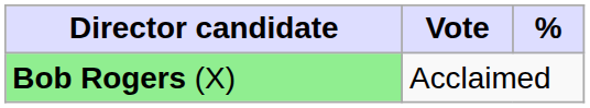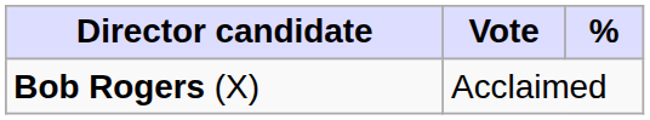Bob Rogers (X) | Director candidate: lightgreen background -> no background
